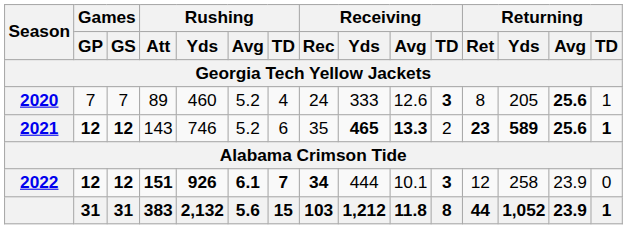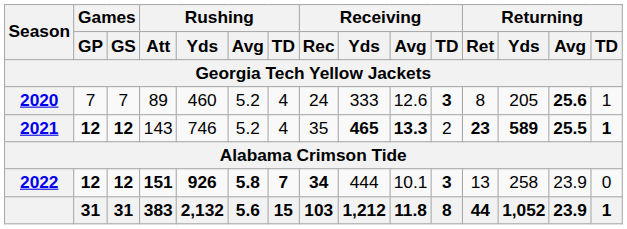2021 | Rushing / TD: 6 -> 4
2021 | Returning / Avg: 25.6 -> 25.5
2022 | Rushing / Avg: 6.1 -> 5.8
2022 | Returning / Ret: 12 -> 13
